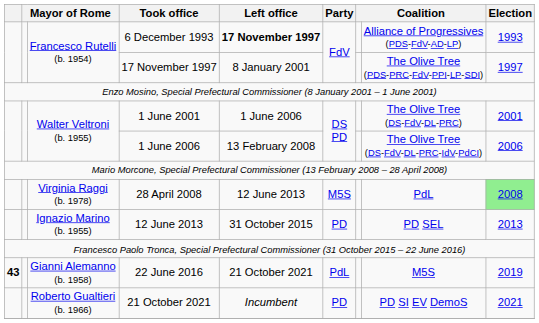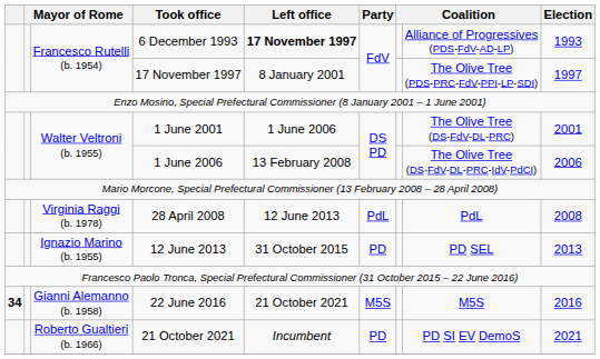28 April 2008 | Party: M5S -> PdL
28 April 2008 | Election: lightgreen background -> no background
22 June 2016 | column 1: 43 -> 34
22 June 2016 | Party: PdL -> M5S
22 June 2016 | Election: 2019 -> 2016
